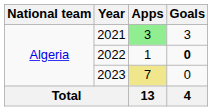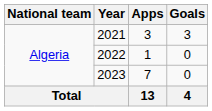2021 | Apps: lightgreen background -> no background
2022 | Goals: bold -> normal
2023 | Apps: khaki background -> no background
